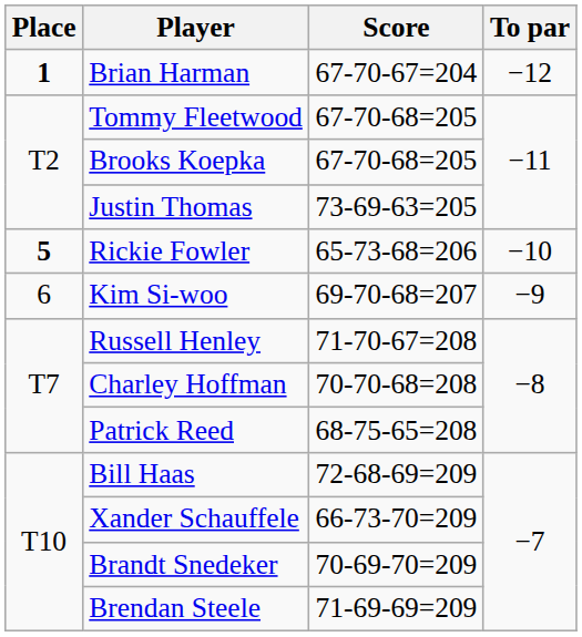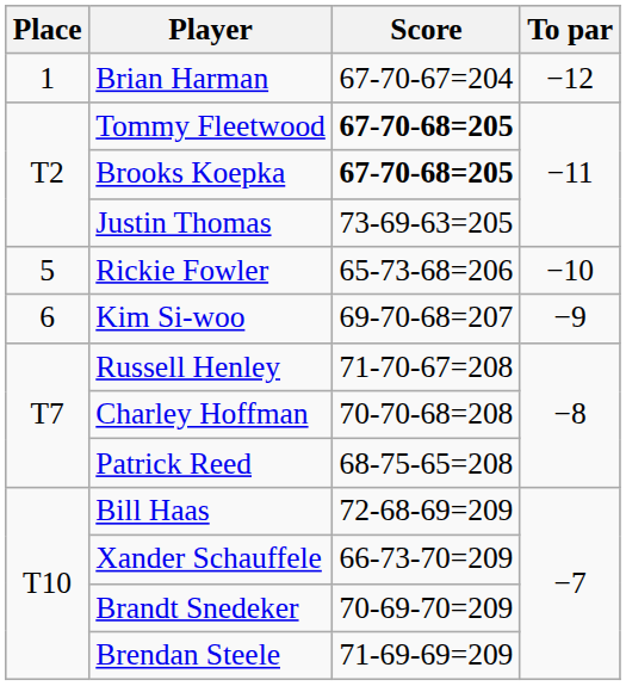Brian Harman | Place: bold -> normal
Tommy Fleetwood | Score: normal -> bold
Brooks Koepka | Score: normal -> bold
Rickie Fowler | Place: bold -> normal
